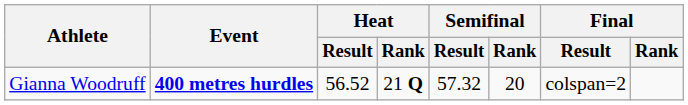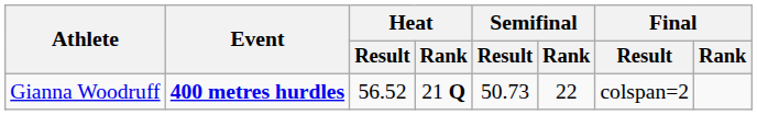Gianna Woodruff | Semifinal / Result: 57.32 -> 50.73
Gianna Woodruff | Semifinal / Rank: 20 -> 22
